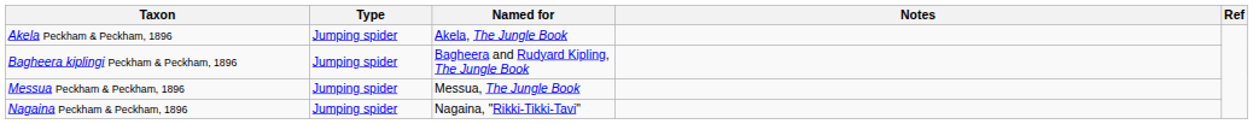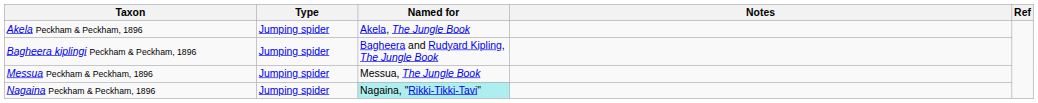Nagaina Peckham & Peckham, 1896 | Named for: no background -> paleturquoise background
